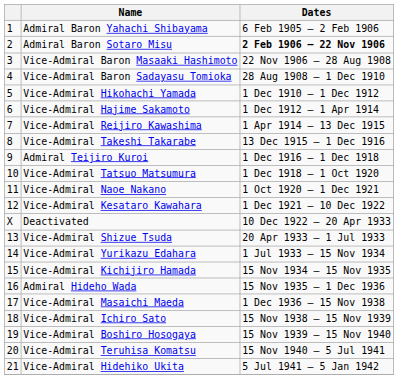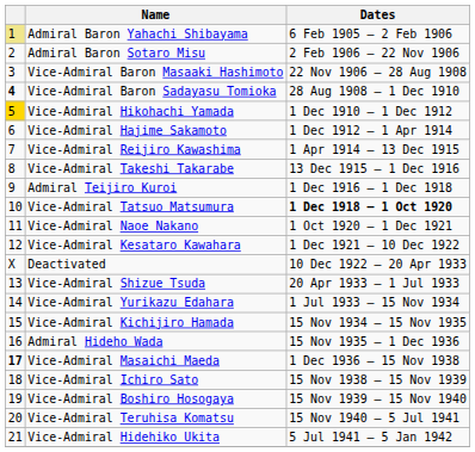Admiral Baron Yahachi Shibayama | column 1: no background -> khaki background
Admiral Baron Sotaro Misu | Dates: bold -> normal
Vice-Admiral Baron Sadayasu Tomioka | column 1: normal -> bold
Vice-Admiral Hikohachi Yamada | column 1: no background -> gold background
Vice-Admiral Tatsuo Matsumura | Dates: normal -> bold
Vice-Admiral Masaichi Maeda | column 1: normal -> bold
